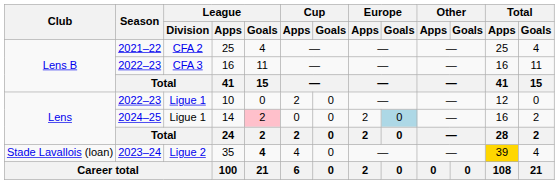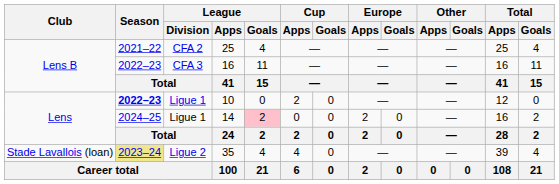10 | Season: normal -> bold
14 | Europe / Goals: lightblue background -> no background
35 | Season: no background -> khaki background
35 | League / Goals: bold -> normal
35 | Total / Apps: gold background -> no background
